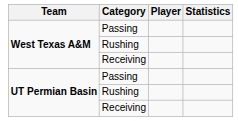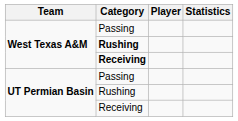West Texas A&M / Rushing | Category: normal -> bold
West Texas A&M / Receiving | Category: normal -> bold
